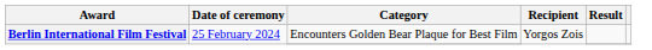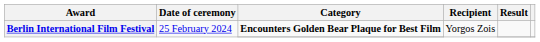row 2 | Category: normal -> bold
